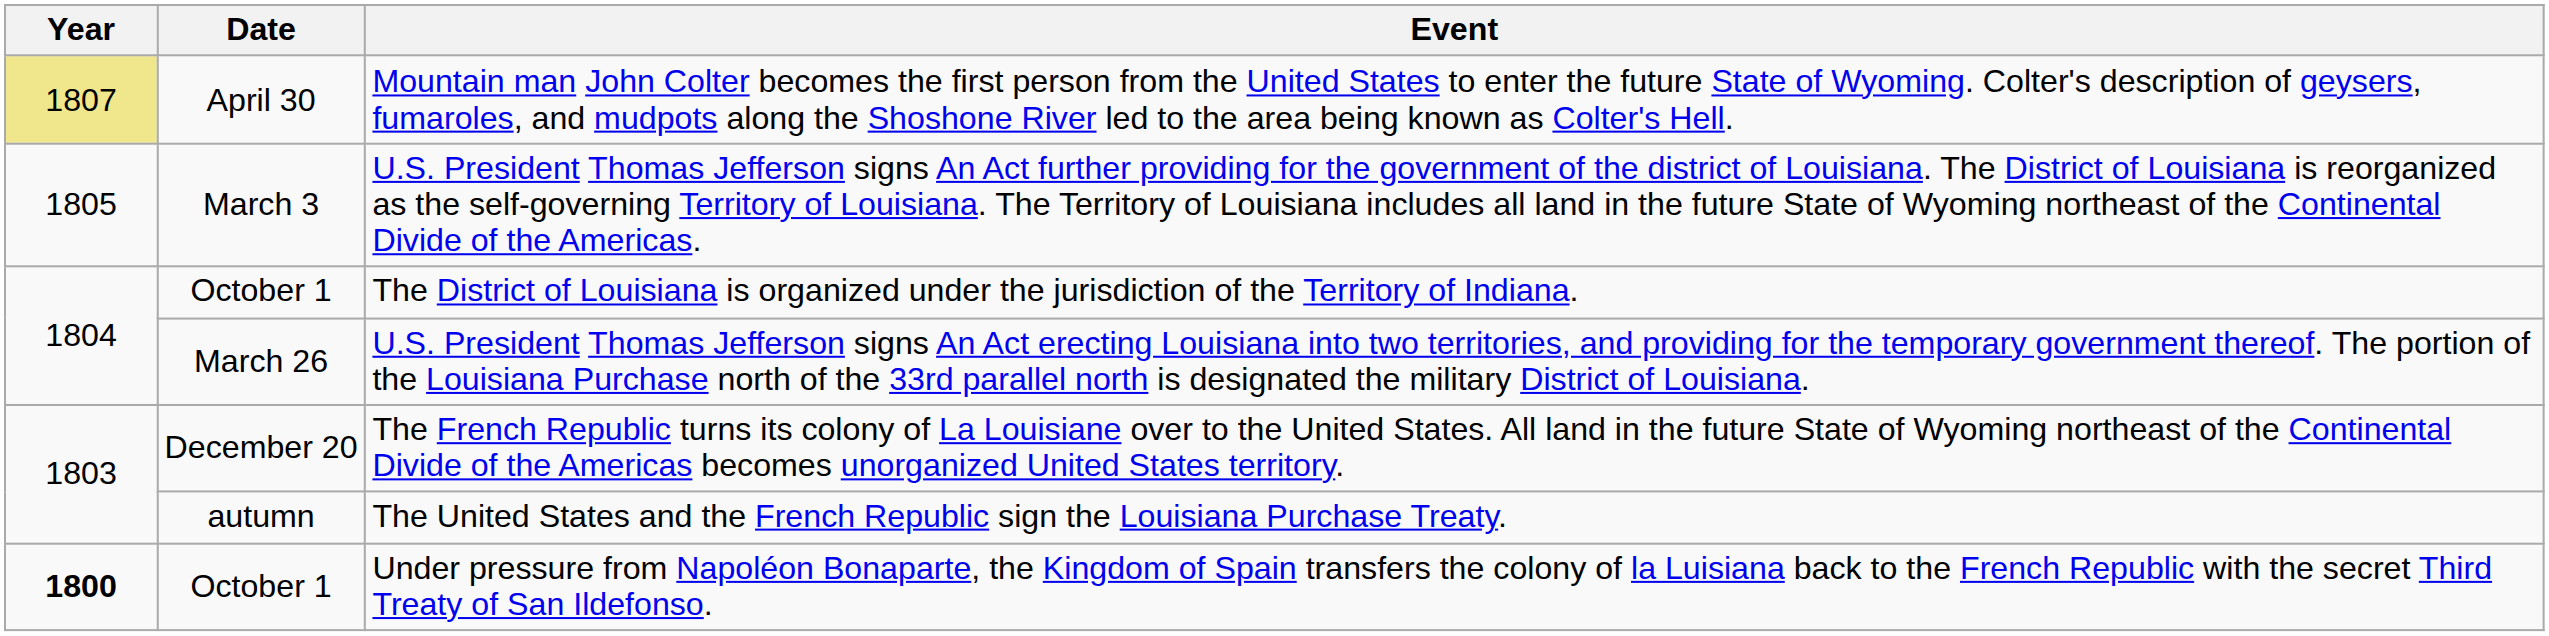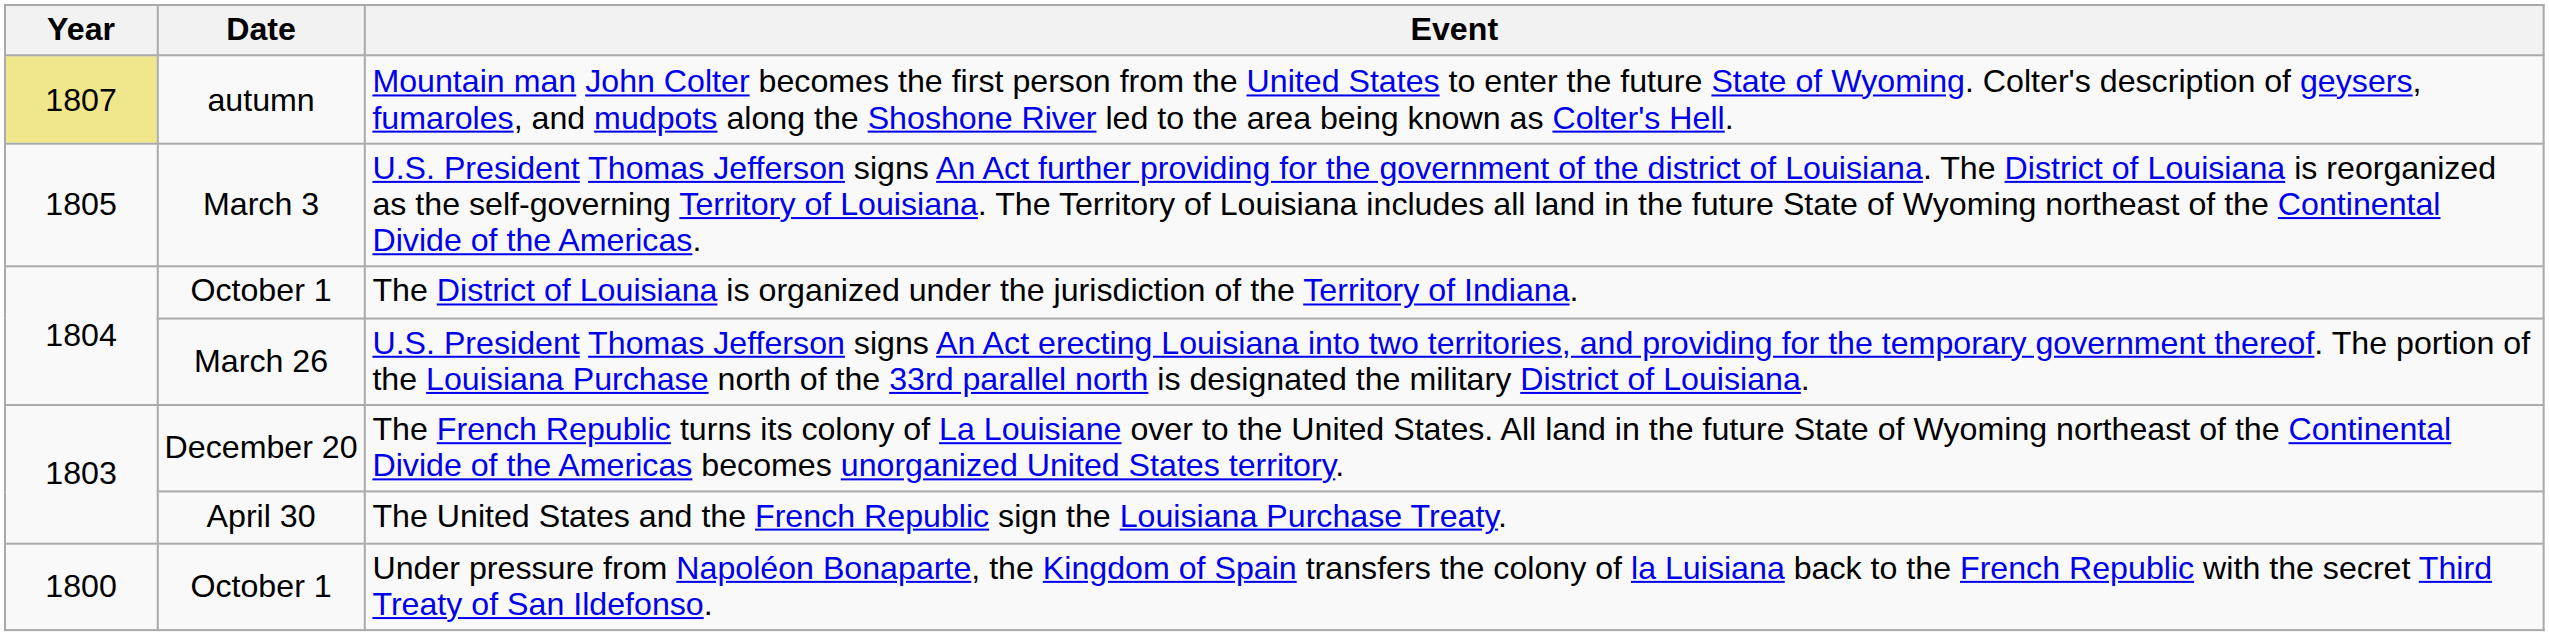row 2 | Date: April 30 -> autumn
row 7 | Date: autumn -> April 30
row 8 | Year: bold -> normal
